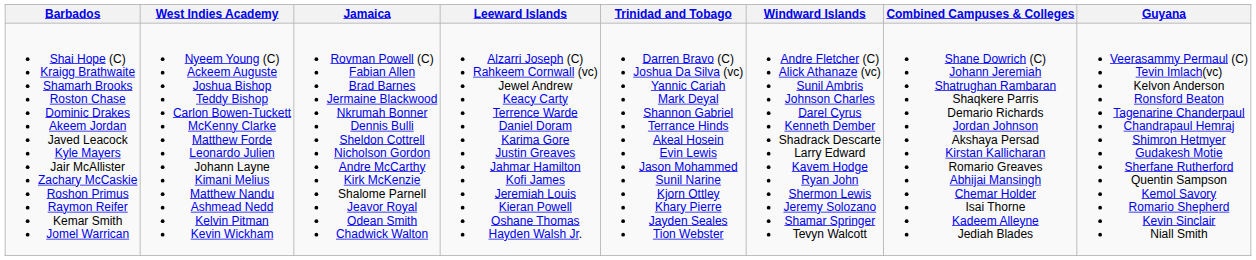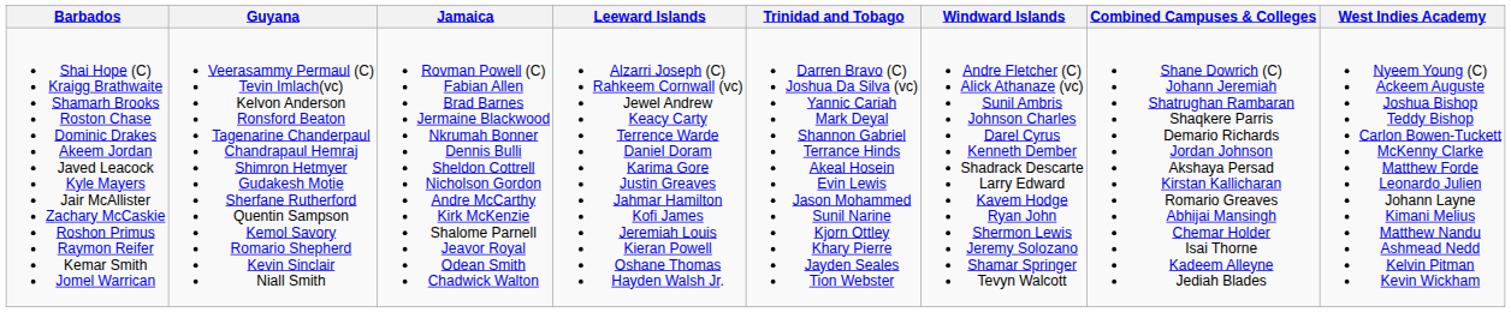columns swapped: Guyana <-> West Indies Academy
